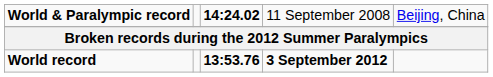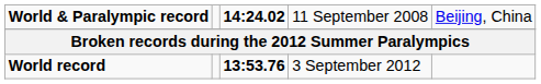World record | column 4: bold -> normal
